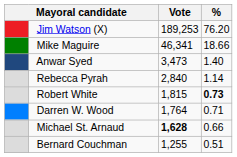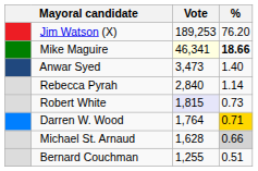Mike Maguire | Vote: no background -> lightyellow background
Mike Maguire | %: normal -> bold
Robert White | Vote: no background -> lavender background
Robert White | %: bold -> normal
Darren W. Wood | %: no background -> gold background
Michael St. Arnaud | Vote: bold -> normal
Michael St. Arnaud | %: no background -> lightgrey background
